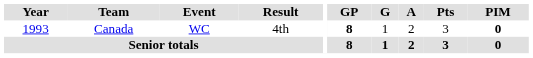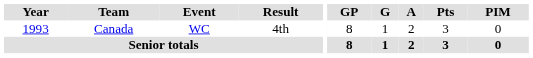Canada | GP: bold -> normal
Canada | PIM: bold -> normal
